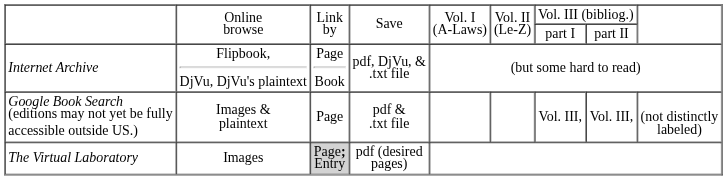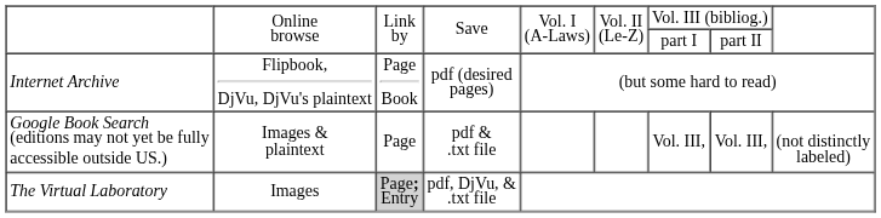Internet Archive | column 4: pdf, DjVu, & .txt file -> pdf (desired pages)
The Virtual Laboratory | column 4: pdf (desired pages) -> pdf, DjVu, & .txt file
